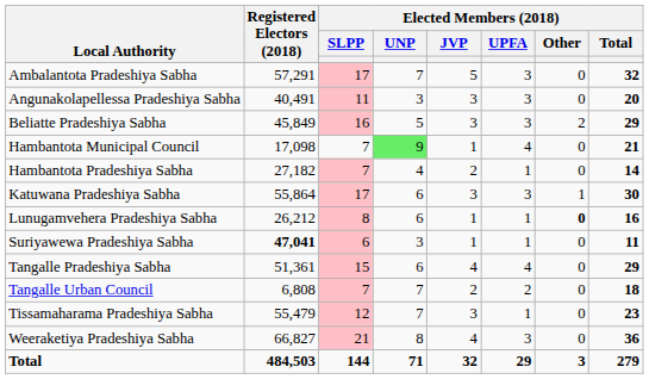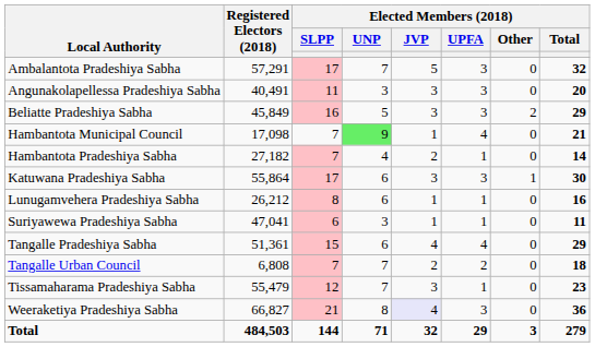Lunugamvehera Pradeshiya Sabha | Elected Members (2018) / Other: bold -> normal
Suriyawewa Pradeshiya Sabha | Registered Electors (2018): bold -> normal
Weeraketiya Pradeshiya Sabha | Elected Members (2018) / JVP: no background -> lavender background
